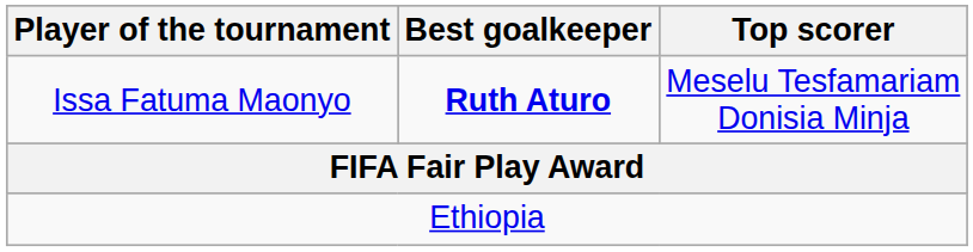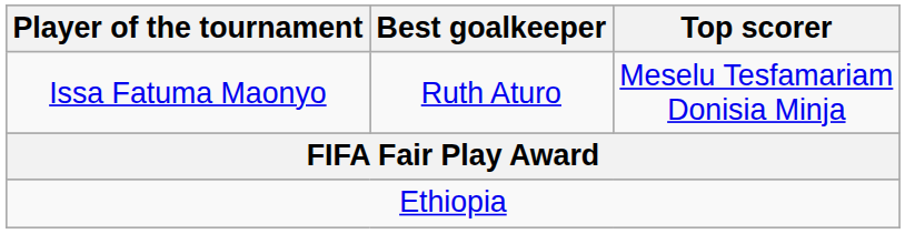Issa Fatuma Maonyo | Best goalkeeper: bold -> normal
